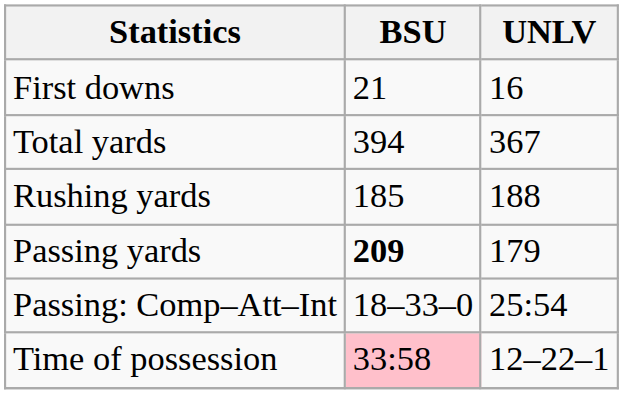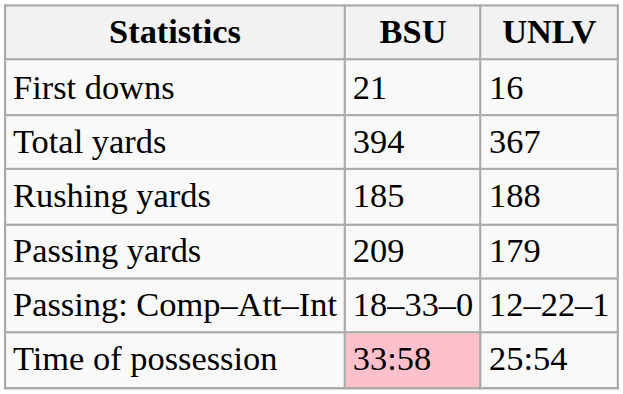Passing yards | BSU: bold -> normal
Passing: Comp–Att–Int | UNLV: 25:54 -> 12–22–1
Time of possession | UNLV: 12–22–1 -> 25:54
